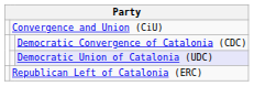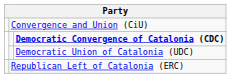Democratic Convergence of Catalonia (CDC) | column 3: normal -> bold
Democratic Union of Catalonia (UDC) | column 3: lavender background -> no background
